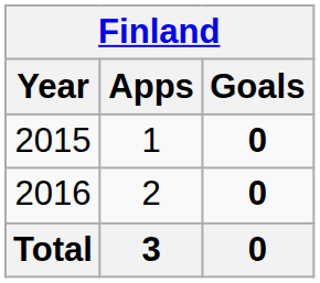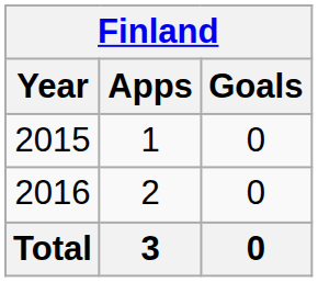2015 | Goals: bold -> normal
2016 | Goals: bold -> normal
